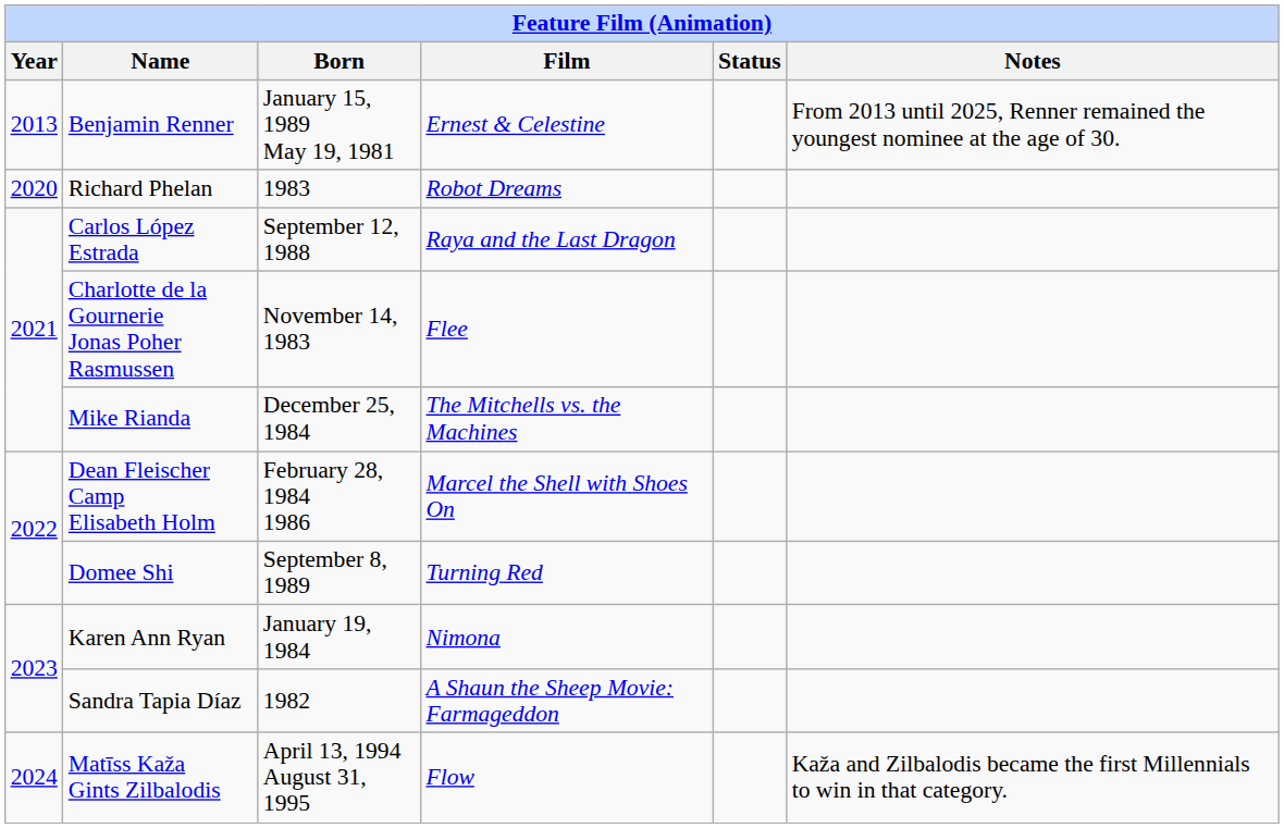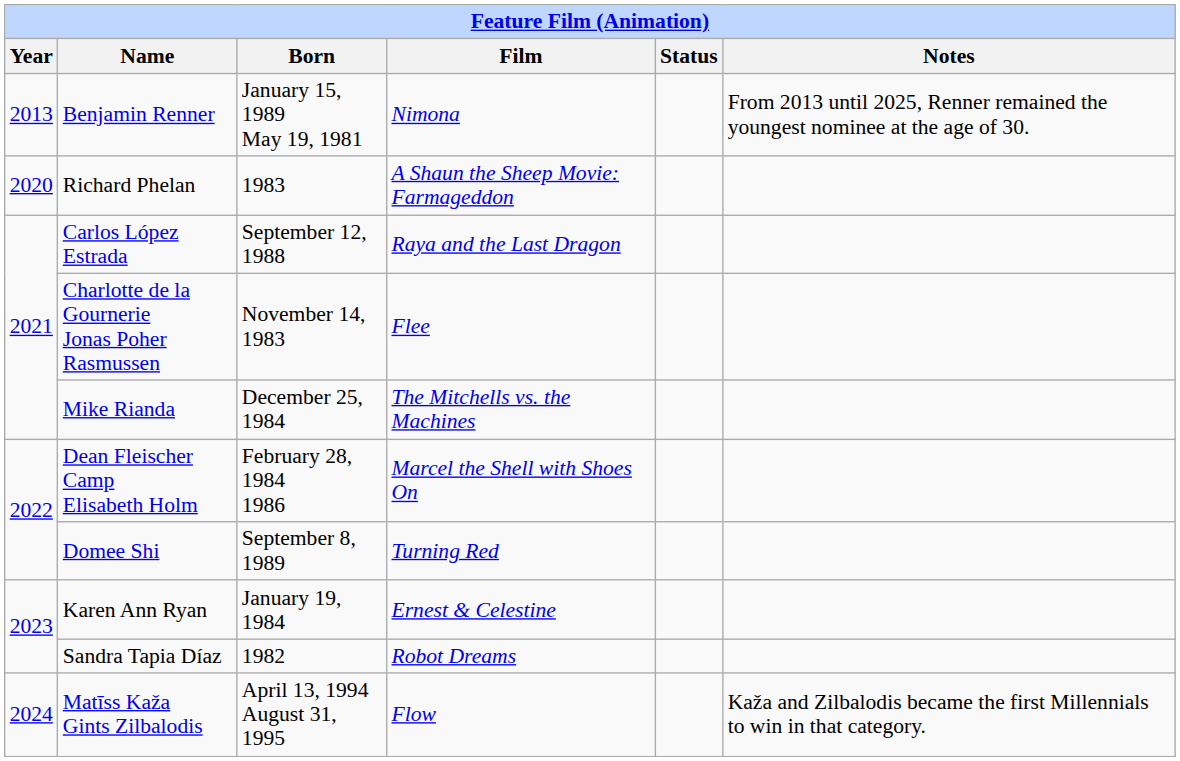Benjamin Renner | Film: Ernest & Celestine -> Nimona
Richard Phelan | Film: Robot Dreams -> A Shaun the Sheep Movie: Farmageddon
Karen Ann Ryan | Film: Nimona -> Ernest & Celestine
Sandra Tapia Díaz | Film: A Shaun the Sheep Movie: Farmageddon -> Robot Dreams
